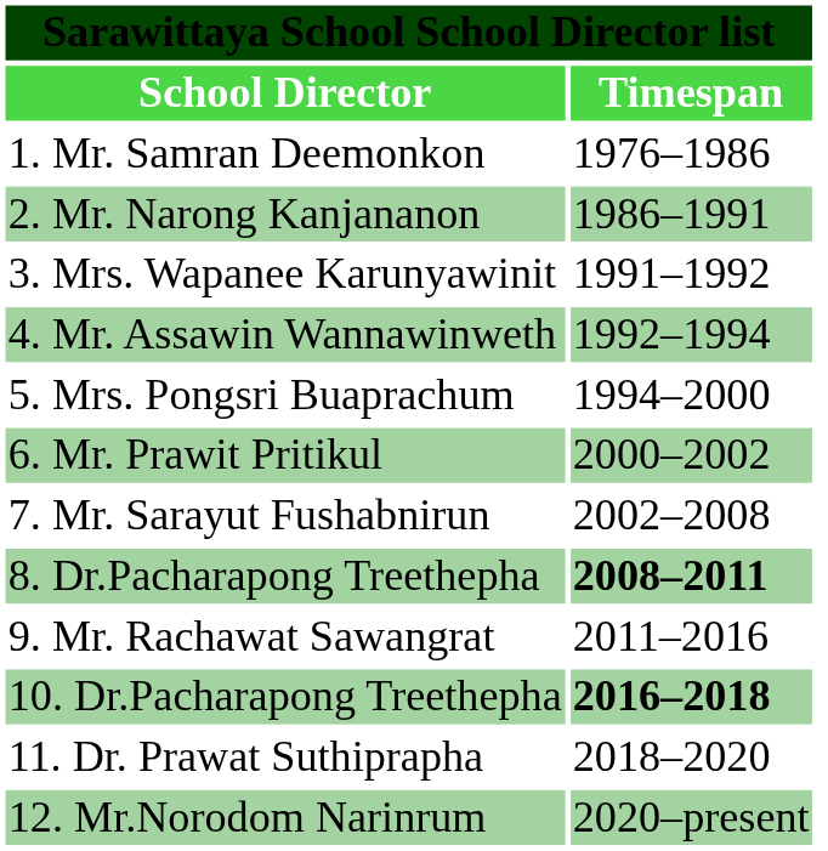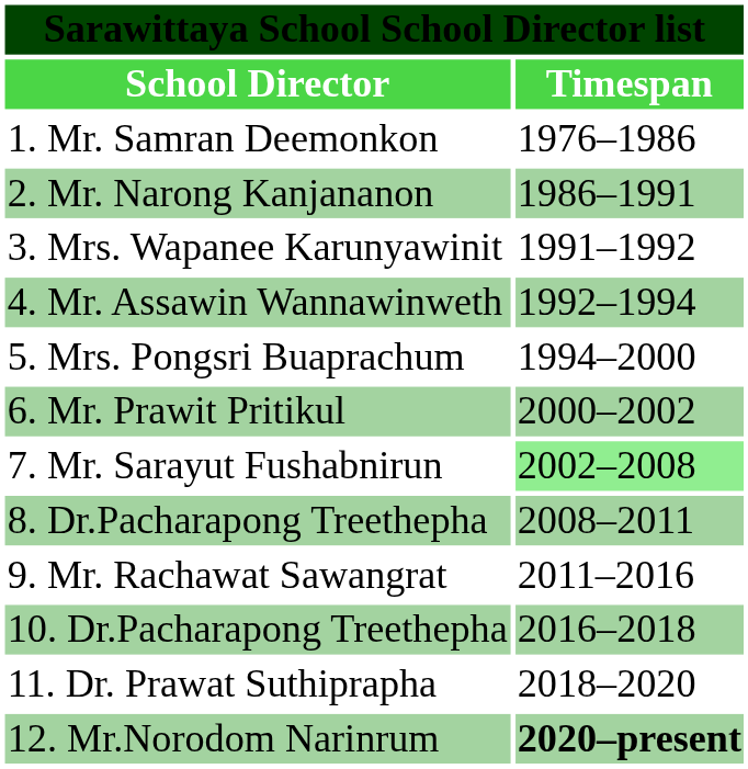7. Mr. Sarayut Fushabnirun | column 2: no background -> lightgreen background
8. Dr.Pacharapong Treethepha | column 2: bold -> normal
10. Dr.Pacharapong Treethepha | column 2: bold -> normal
12. Mr.Norodom Narinrum | column 2: normal -> bold
